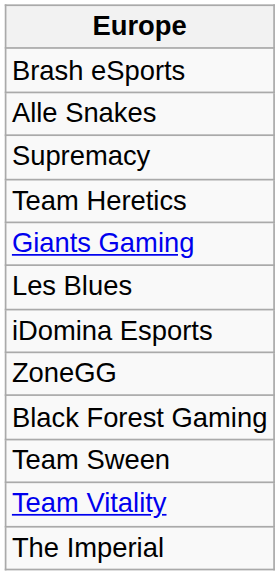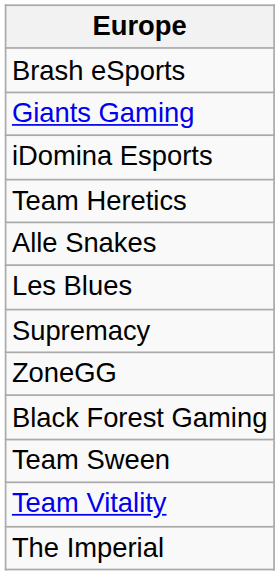row 3 | column 1: Alle Snakes -> Giants Gaming
row 4 | column 1: Supremacy -> iDomina Esports
row 6 | column 1: Giants Gaming -> Alle Snakes
row 8 | column 1: iDomina Esports -> Supremacy
